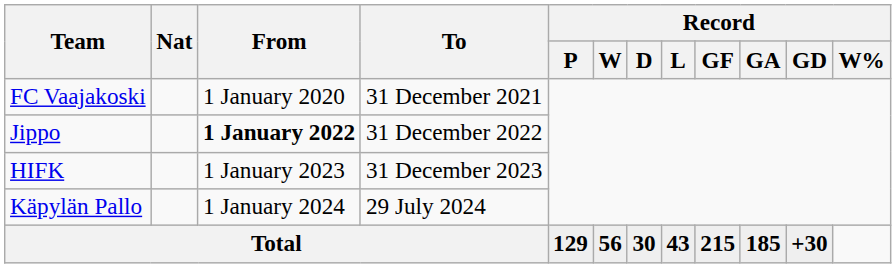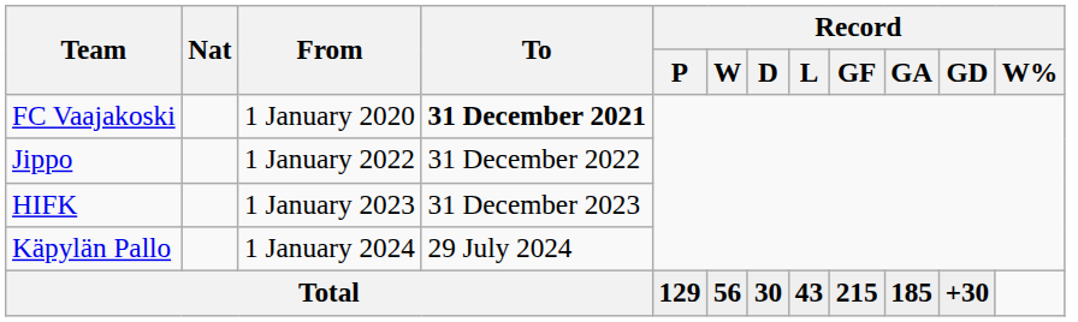FC Vaajakoski | To: normal -> bold
Jippo | From: bold -> normal
